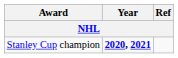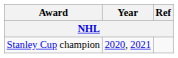Stanley Cup champion | Year: bold -> normal
